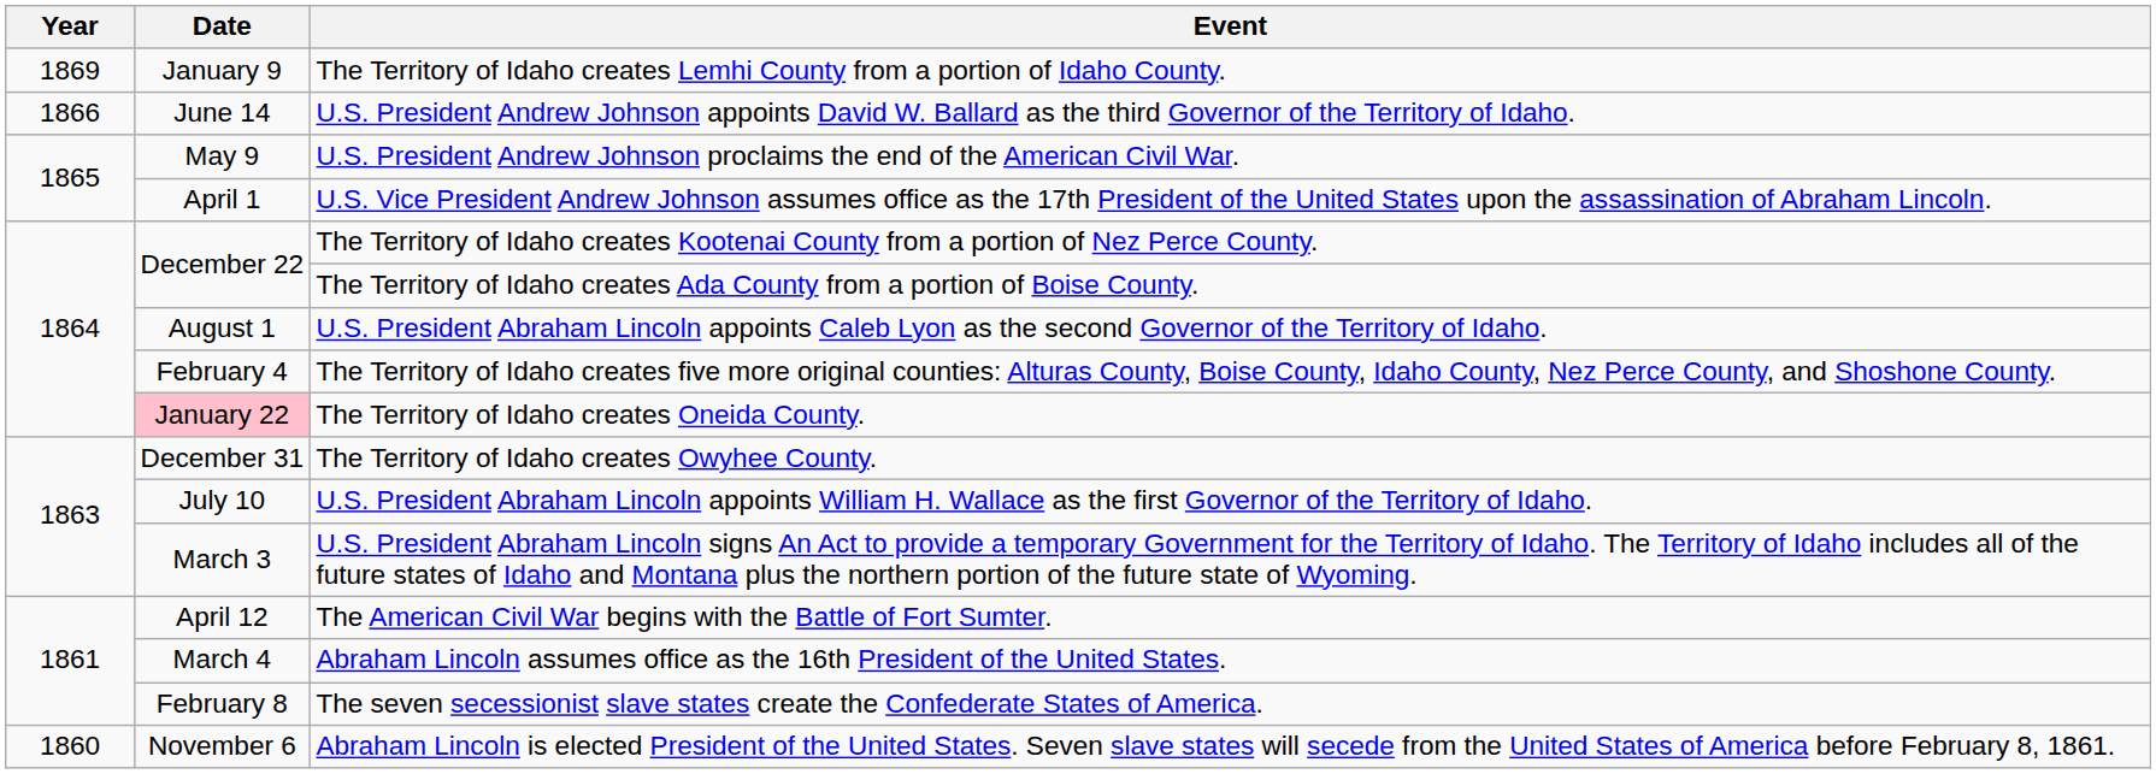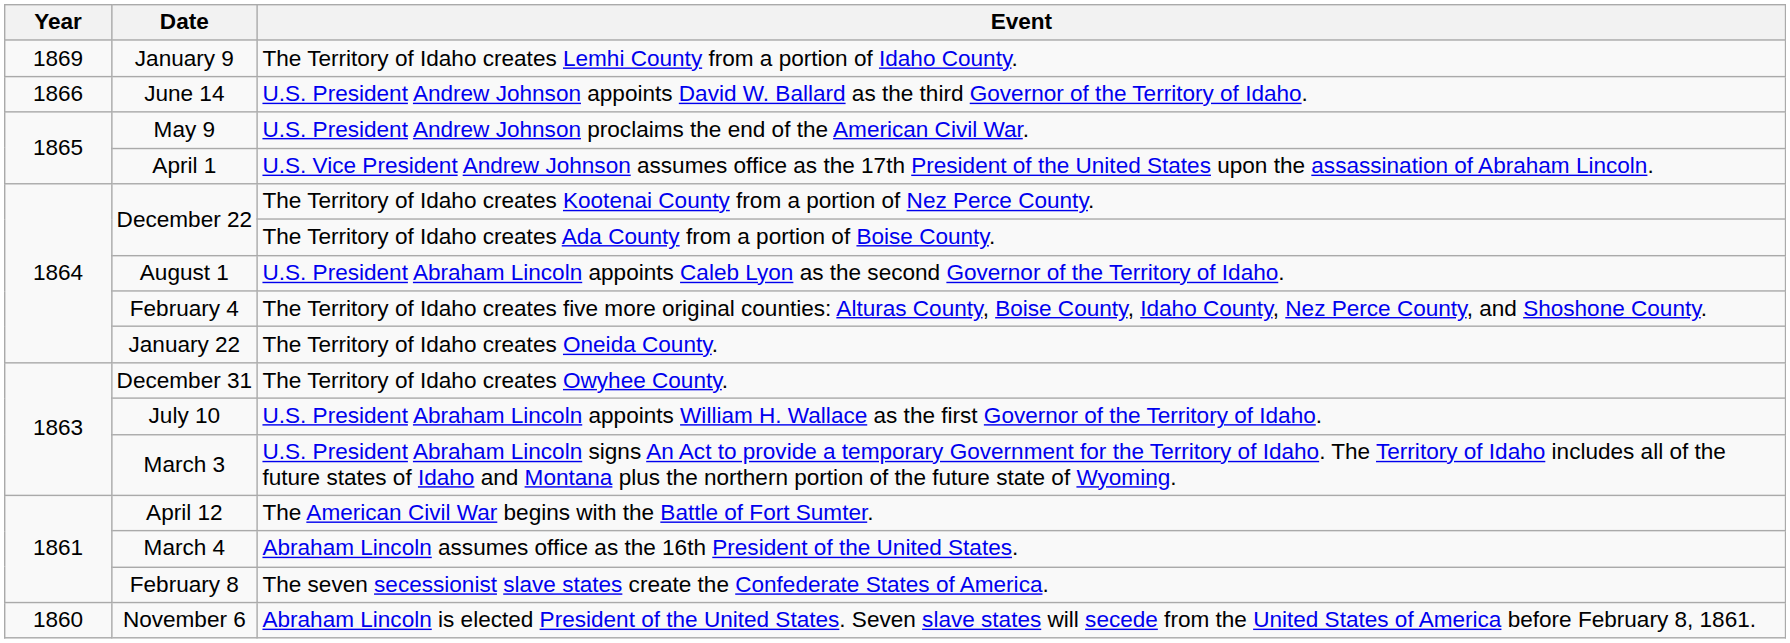The Territory of Idaho creates Oneida County. | Date: pink background -> no background
